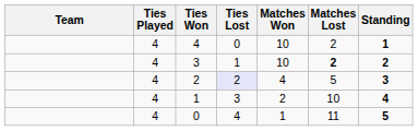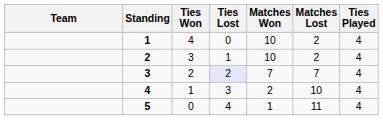columns swapped: Ties Played <-> Standing
row 3 | Matches Lost: bold -> normal
row 4 | Matches Won: 4 -> 7
row 4 | Matches Lost: 5 -> 7
